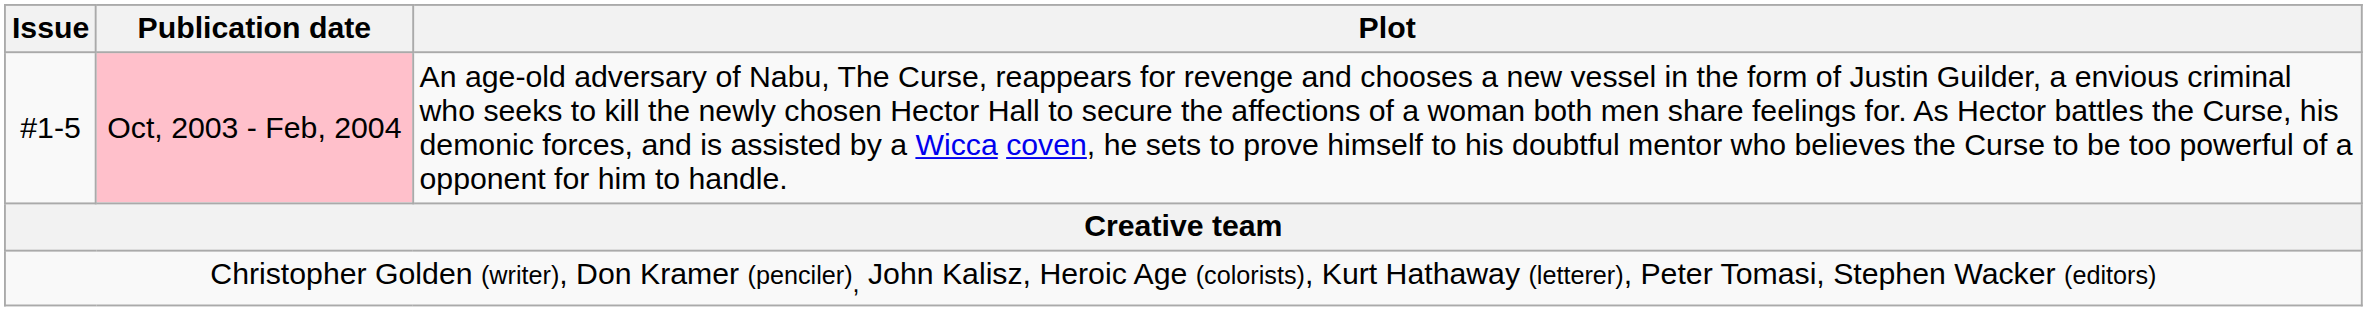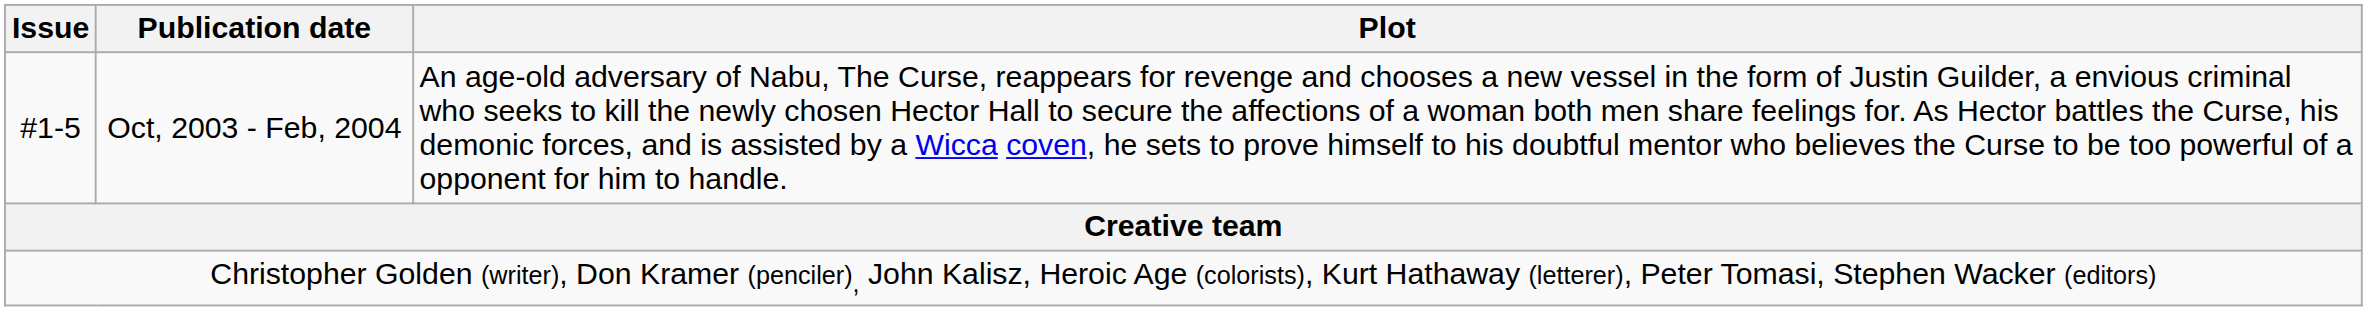#1-5 | Publication date: pink background -> no background
